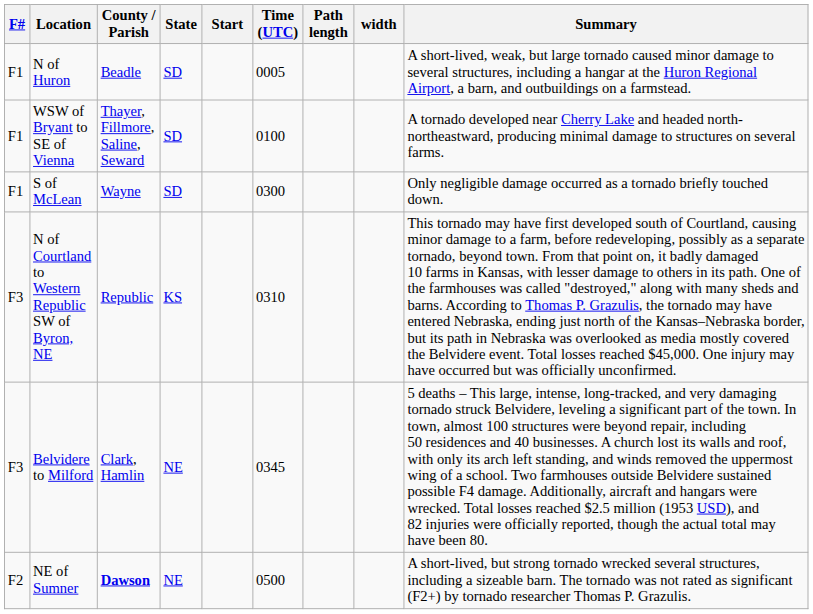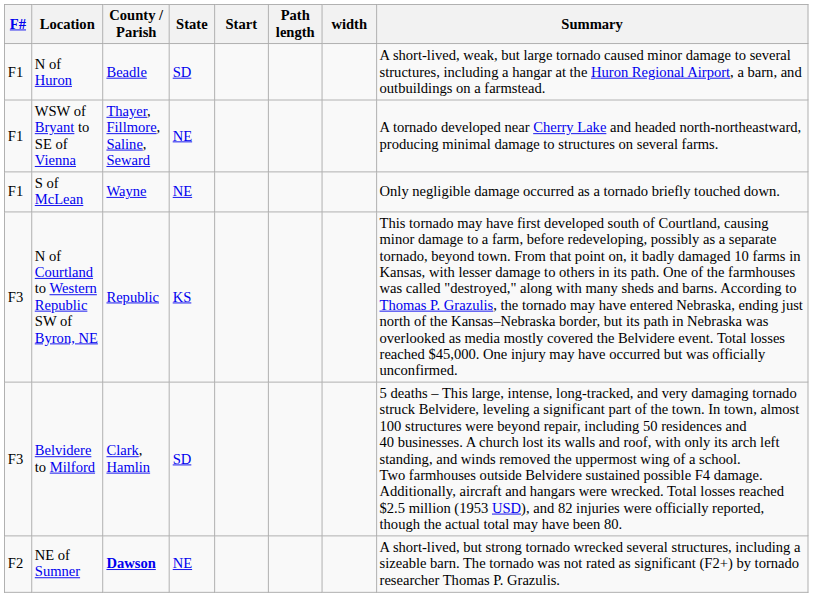- column: Time (UTC) | 0005 | 0100 | 0300 | 0310 | 0345 | 0500
WSW of Bryant to SE of Vienna | State: SD -> NE
S of McLean | State: SD -> NE
Belvidere to Milford | State: NE -> SD
